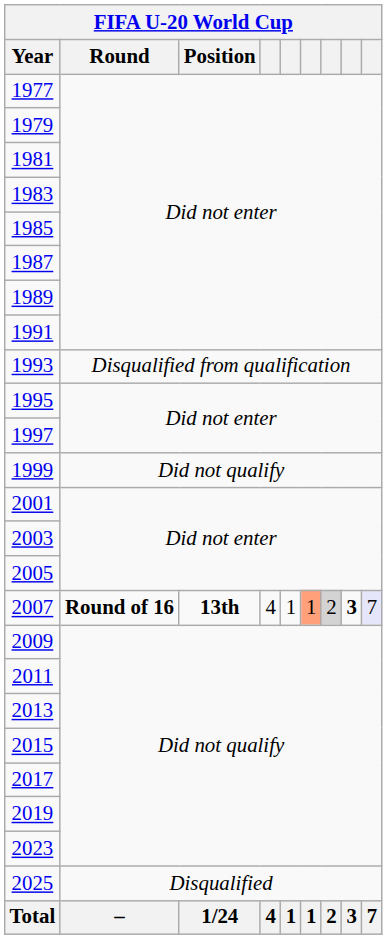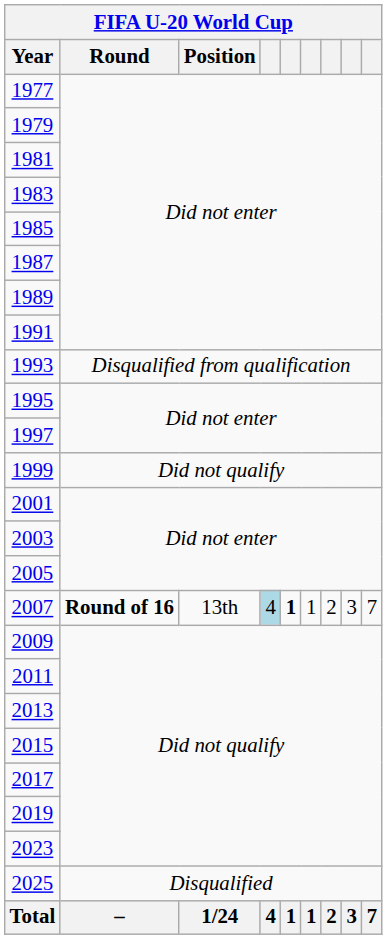2007 | Position: bold -> normal
2007 | column 4: no background -> lightblue background
2007 | column 5: normal -> bold
2007 | column 6: lightsalmon background -> no background
2007 | column 7: lightgrey background -> no background
2007 | column 8: bold -> normal
2007 | column 9: lavender background -> no background
